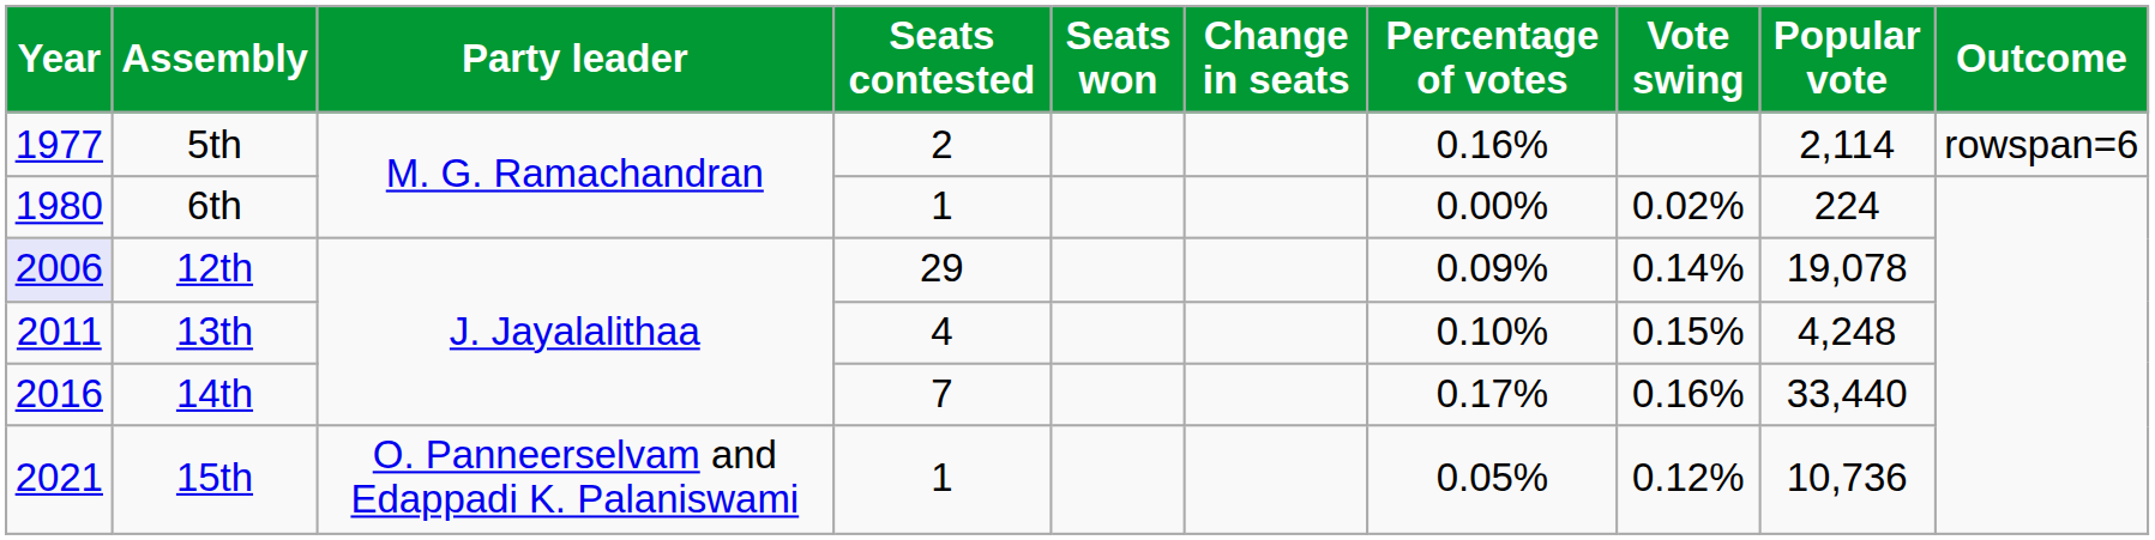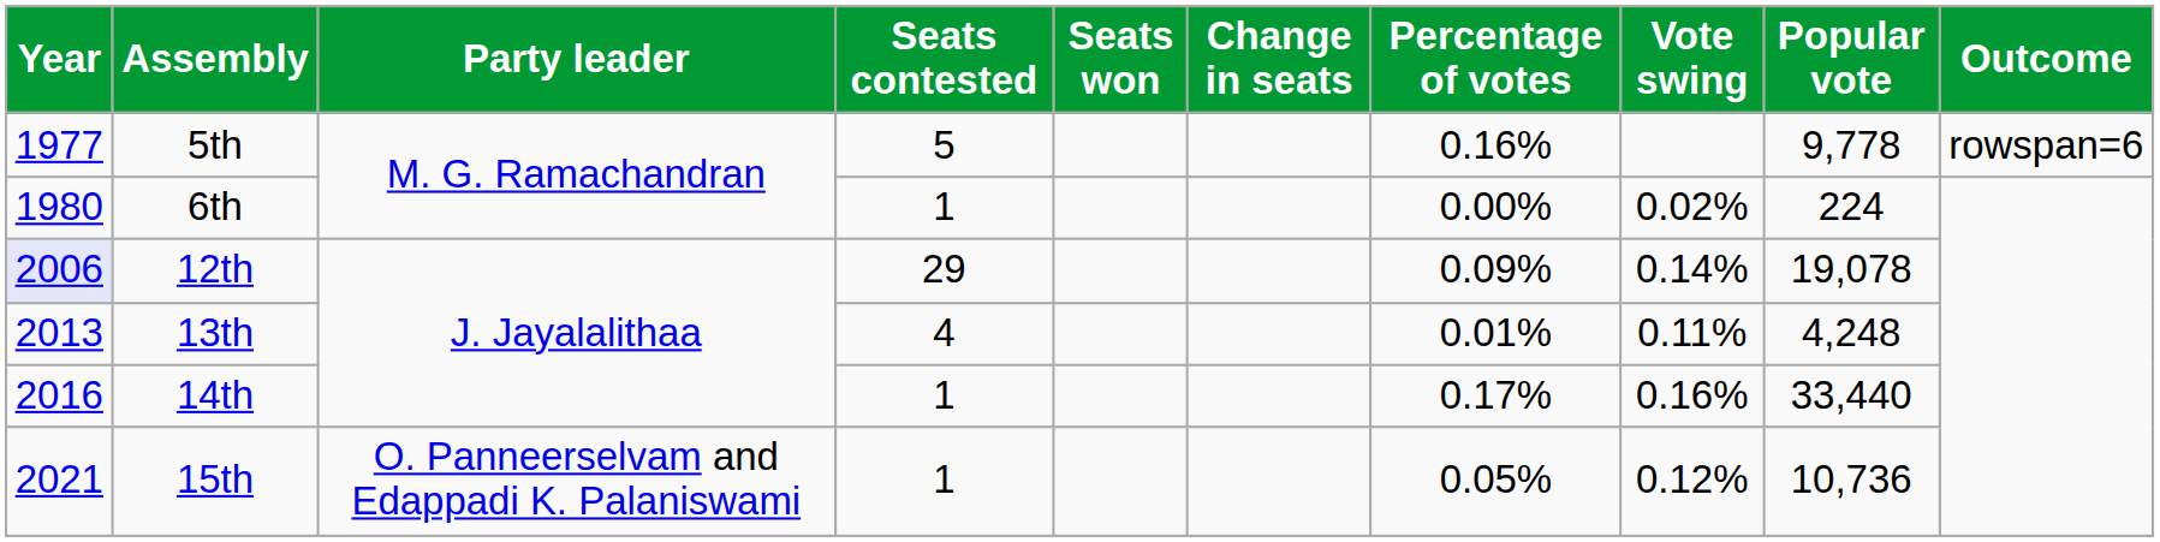5th | Seats contested: 2 -> 5
5th | Popular vote: 2,114 -> 9,778
13th | Year: 2011 -> 2013
13th | Percentage of votes: 0.10% -> 0.01%
13th | Vote swing: 0.15% -> 0.11%
14th | Seats contested: 7 -> 1
